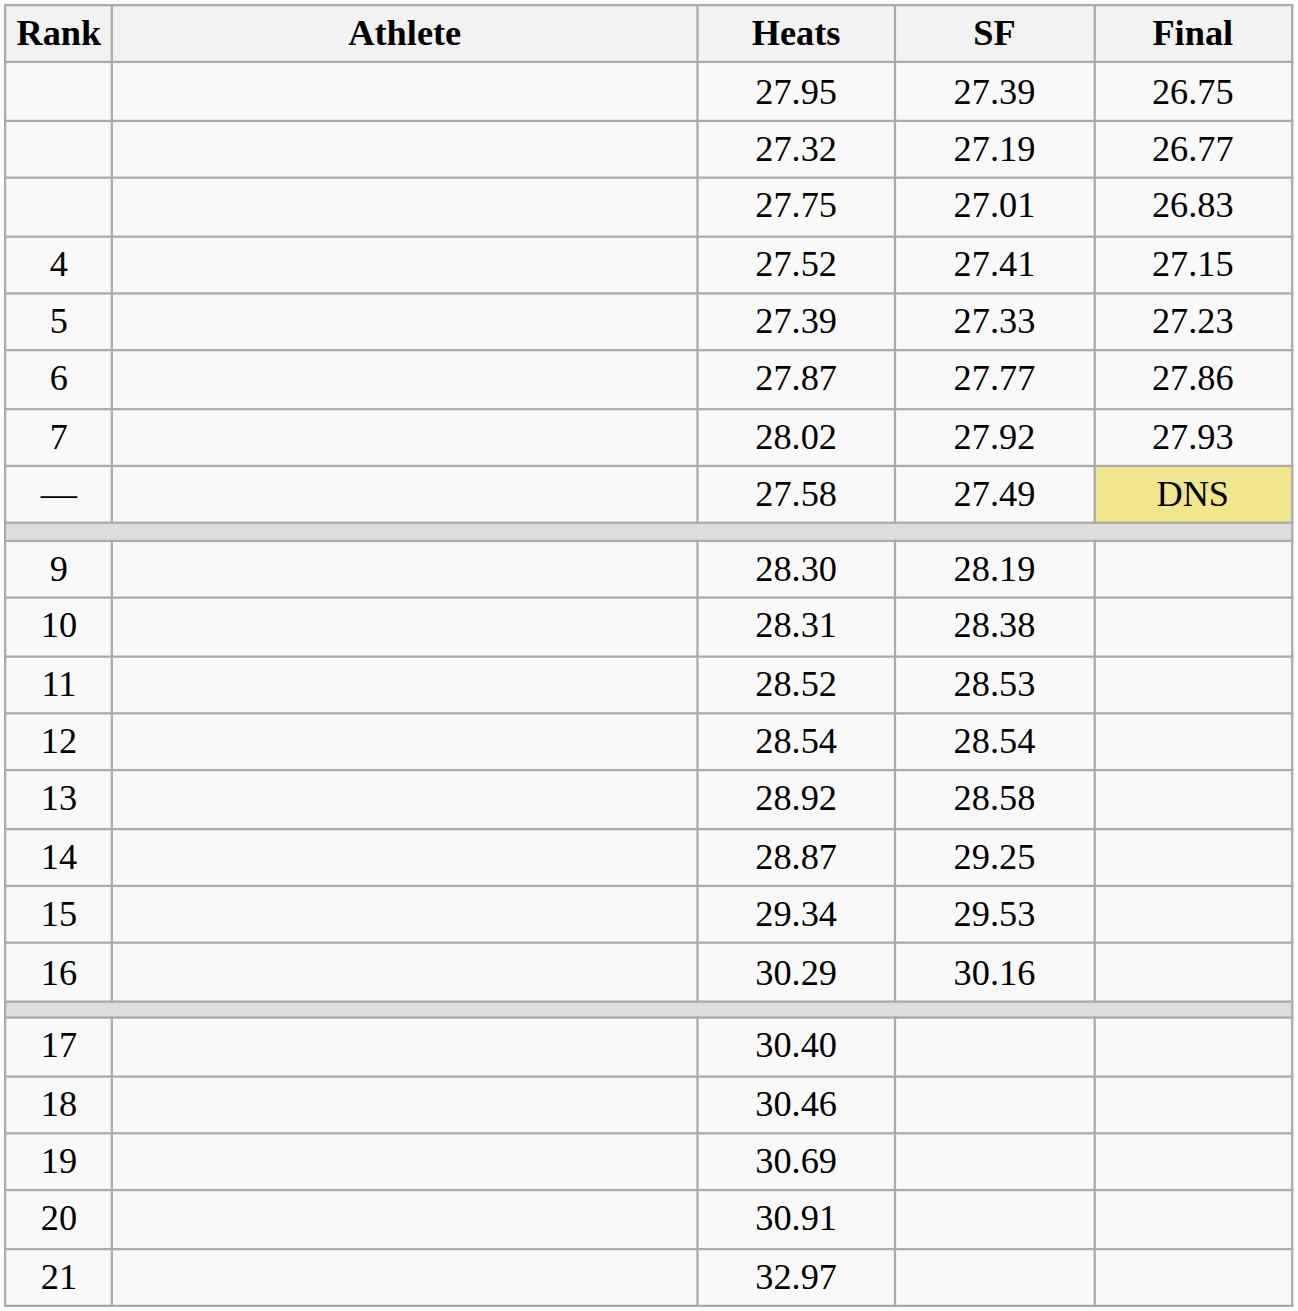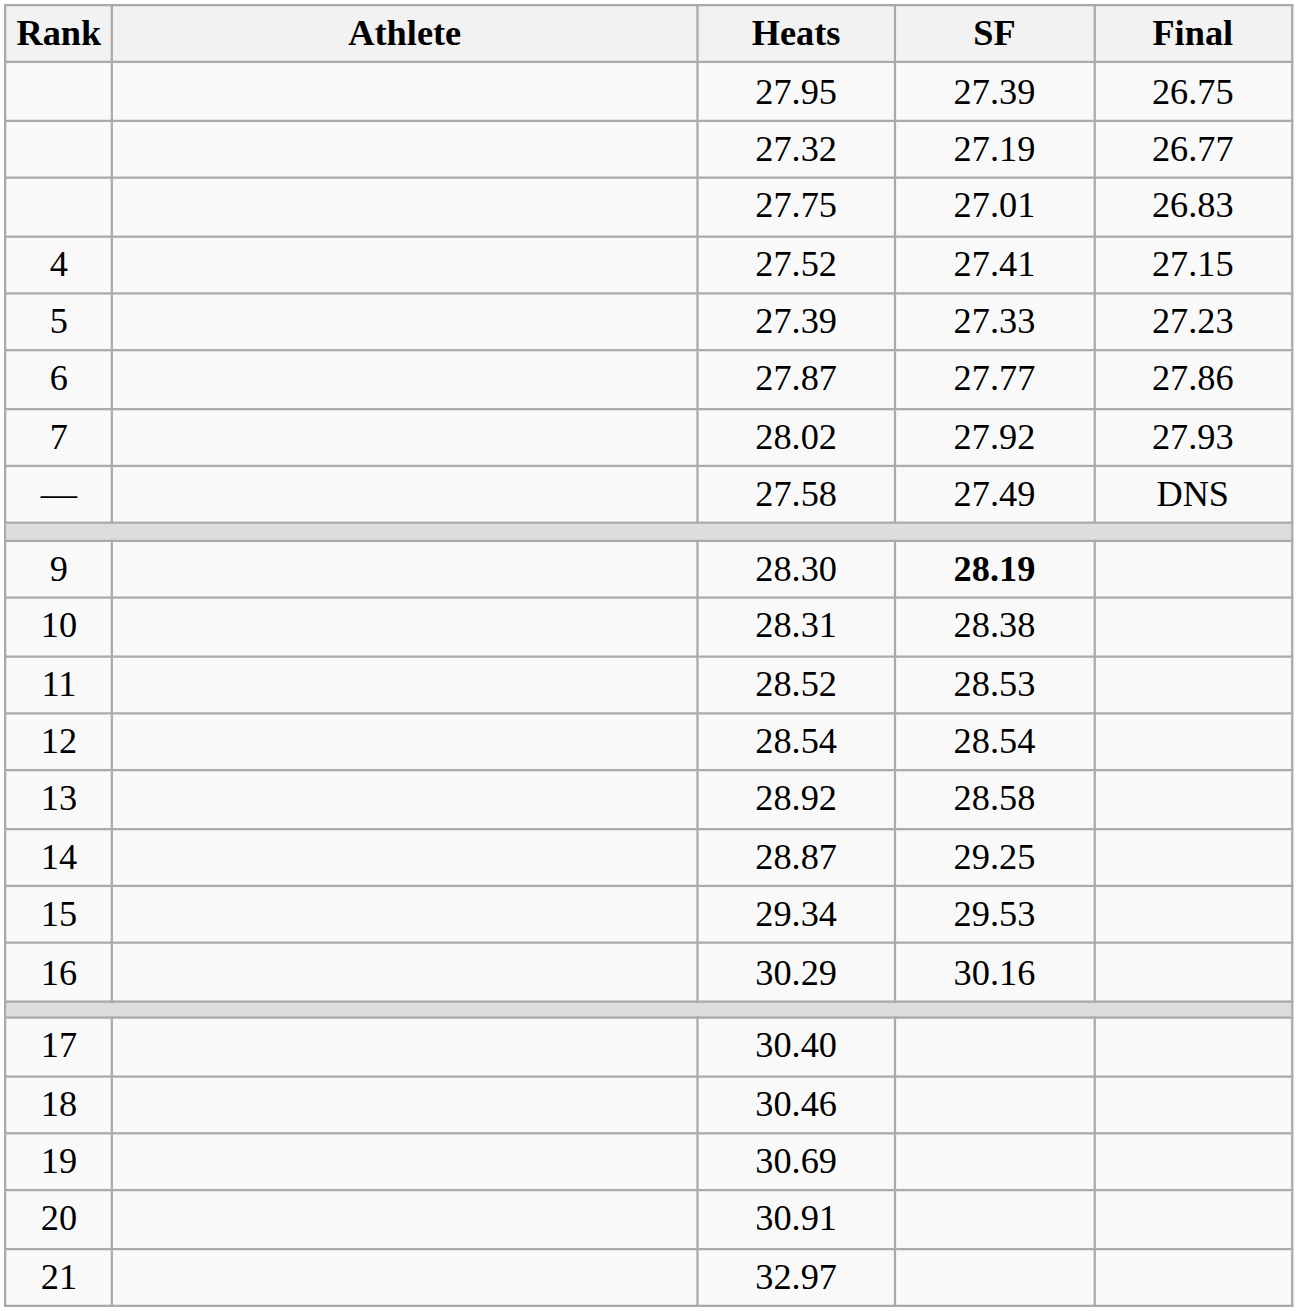27.58 | Final: khaki background -> no background
28.30 | SF: normal -> bold
